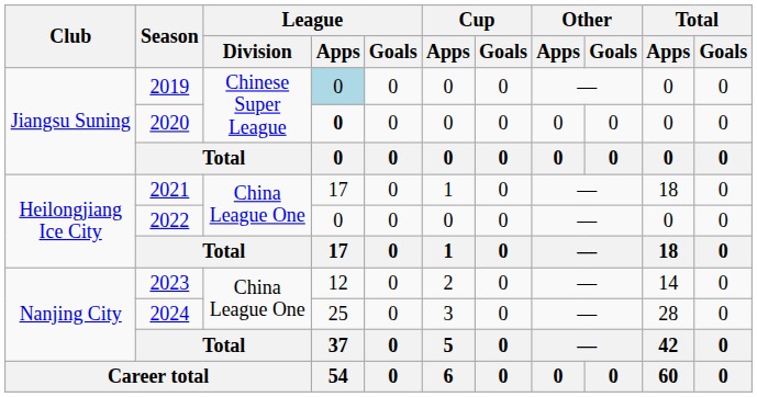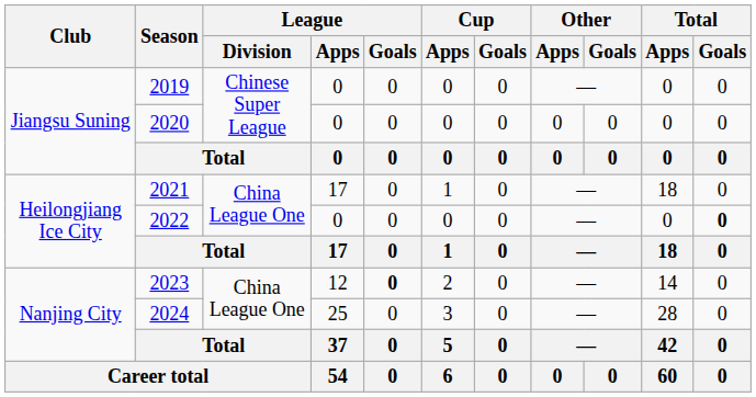2019 | League / Apps: lightblue background -> no background
2020 | League / Apps: bold -> normal
2022 | Total / Goals: normal -> bold
2023 | League / Goals: normal -> bold
